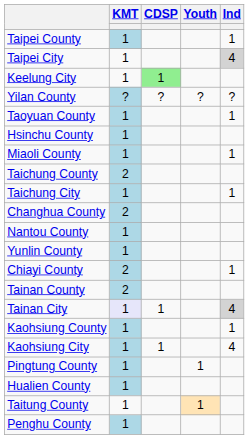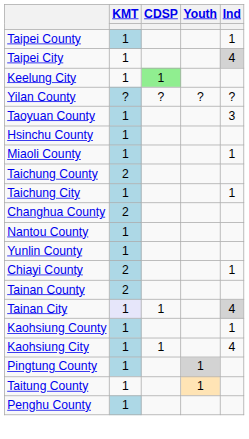Taoyuan County | Ind: 1 -> 3
Pingtung County | Youth: no background -> lightgrey background
- row: Hualien County | 1
